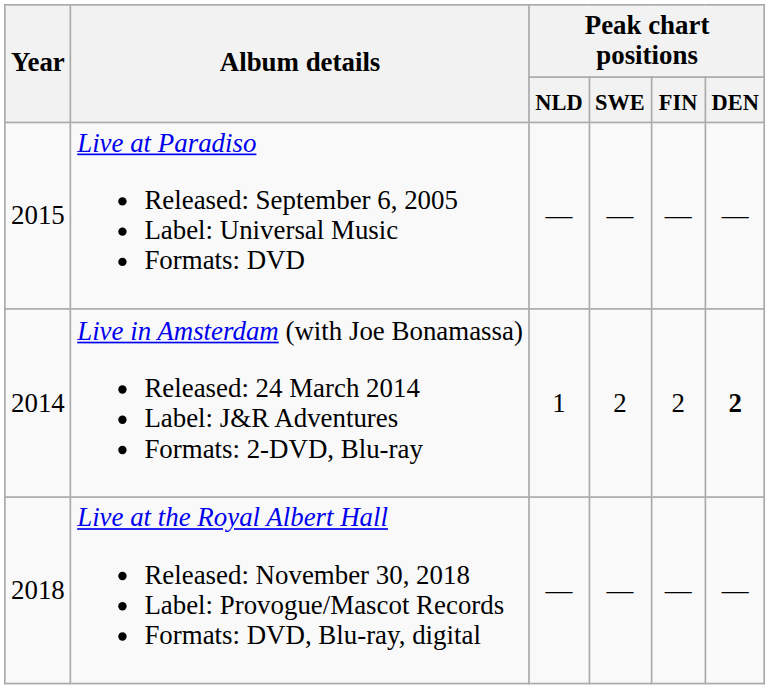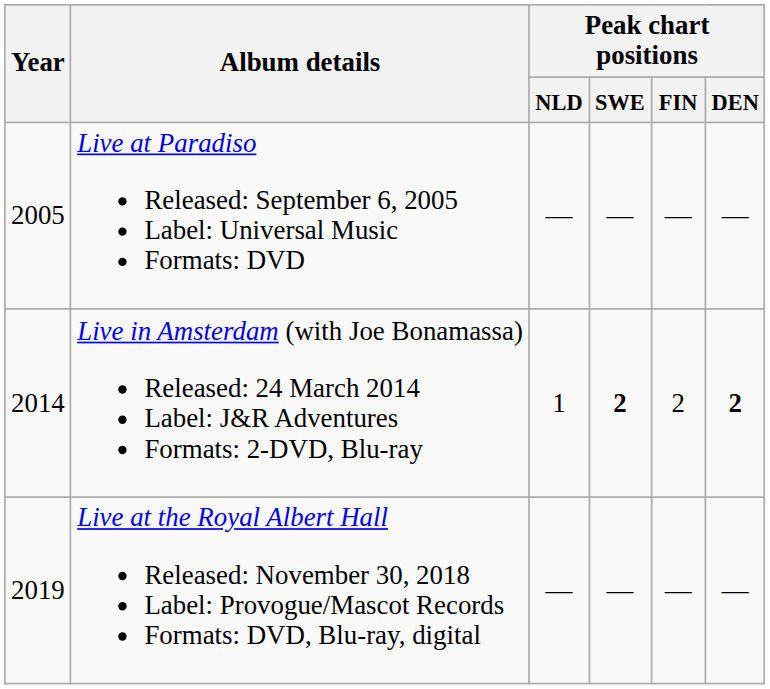row 3 | Year: 2015 -> 2005
row 4 | Peak chart positions / SWE: normal -> bold
row 5 | Year: 2018 -> 2019
